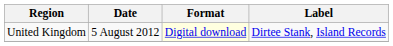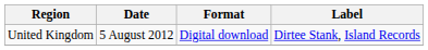United Kingdom | Format: lightyellow background -> no background
